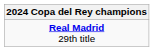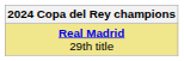row 2 | column 1: no background -> khaki background
